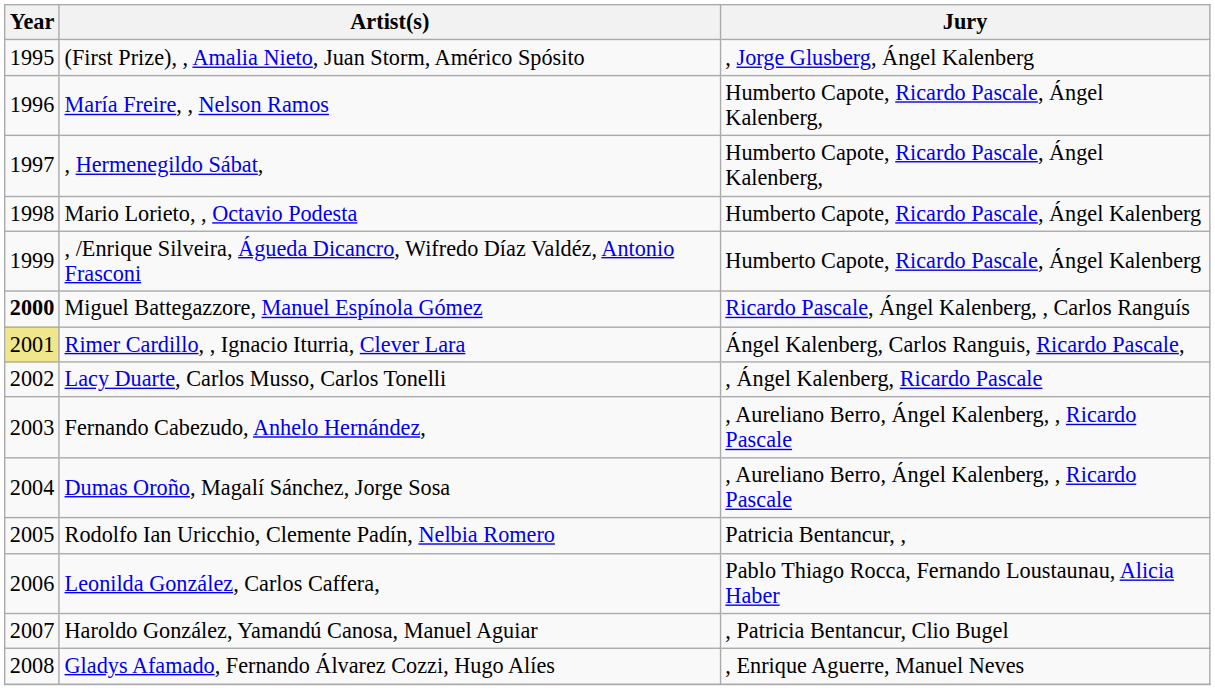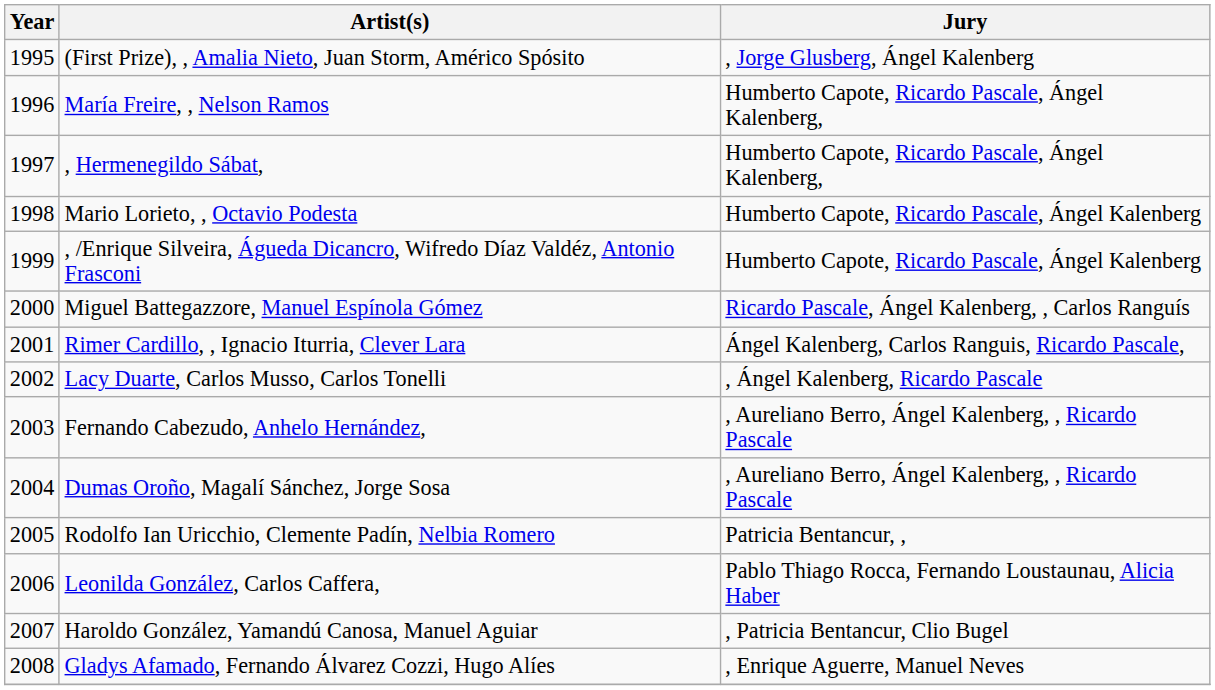Miguel Battegazzore, Manuel Espínola Gómez | Year: bold -> normal
Rimer Cardillo, , Ignacio Iturria, Clever Lara | Year: khaki background -> no background
